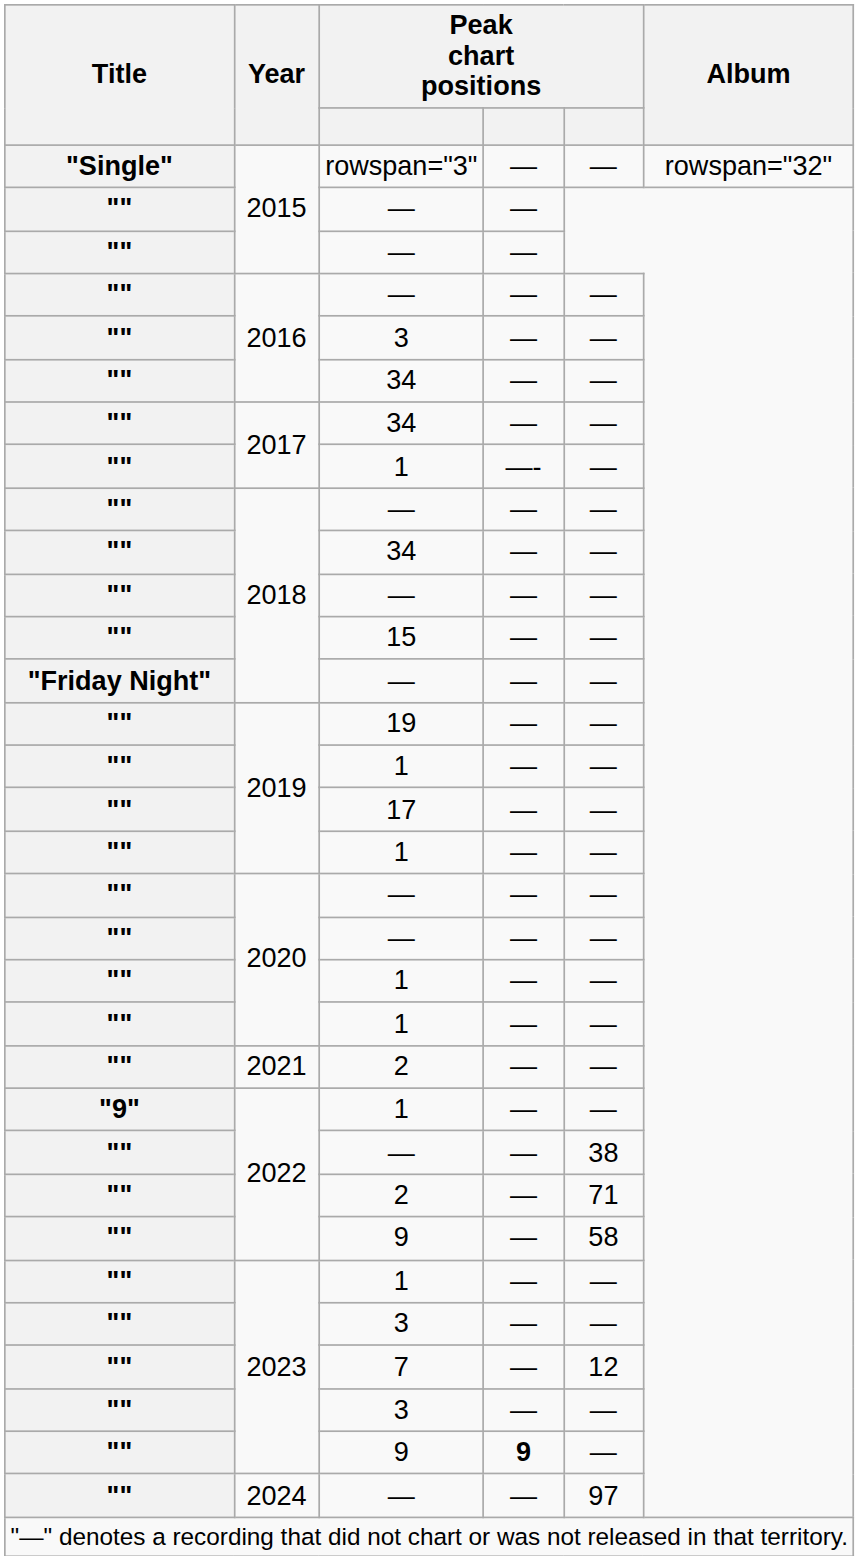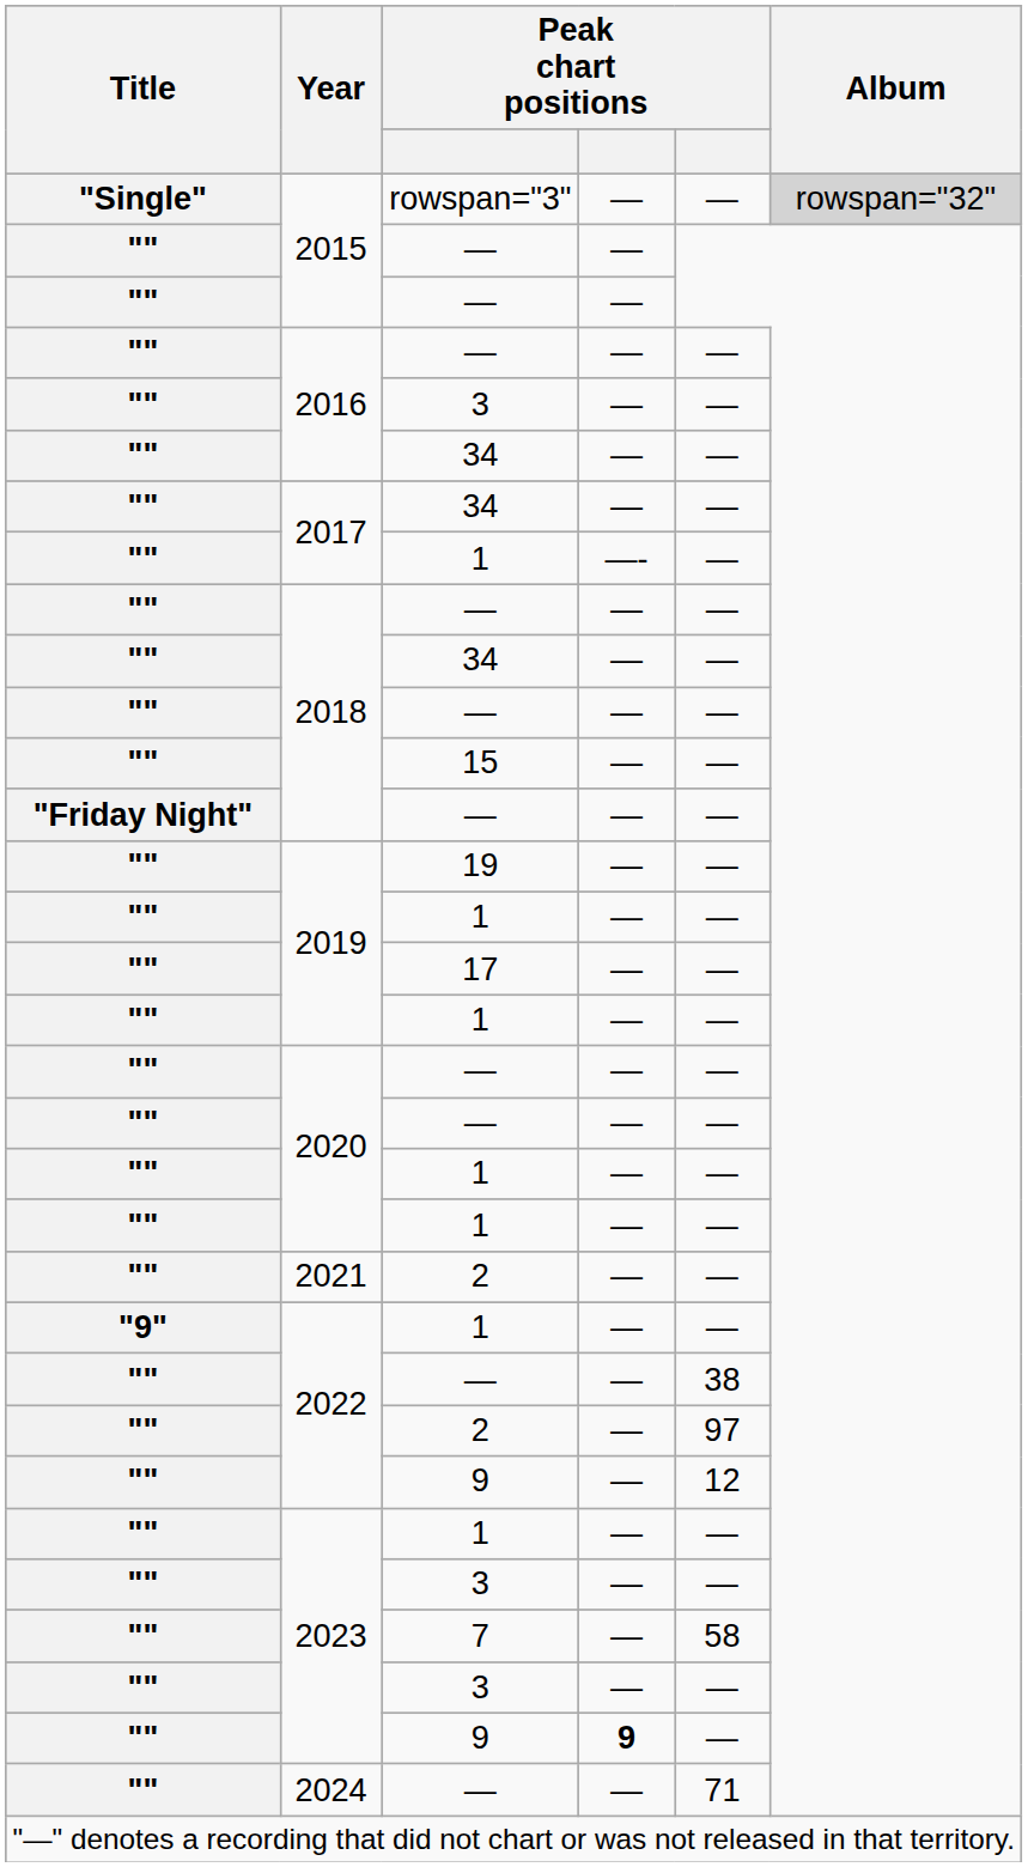rowspan="3" | Album: no background -> lightgrey background
2022 / 2 | column 5: 71 -> 97
2022 / 9 | column 5: 58 -> 12
7 | column 5: 12 -> 58
2024 / — | column 5: 97 -> 71
